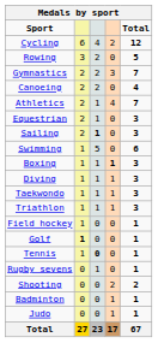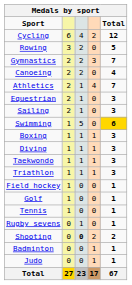Sailing | column 3: bold -> normal
Swimming | Total: no background -> gold background
Boxing | column 4: bold -> normal
Golf | column 2: bold -> normal
Tennis | column 3: bold -> normal
Shooting | column 3: normal -> bold
